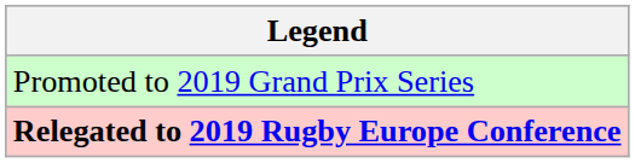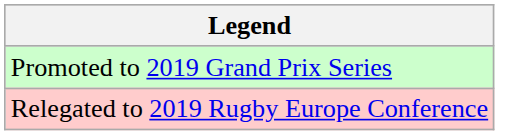row 3 | column 1: bold -> normal
